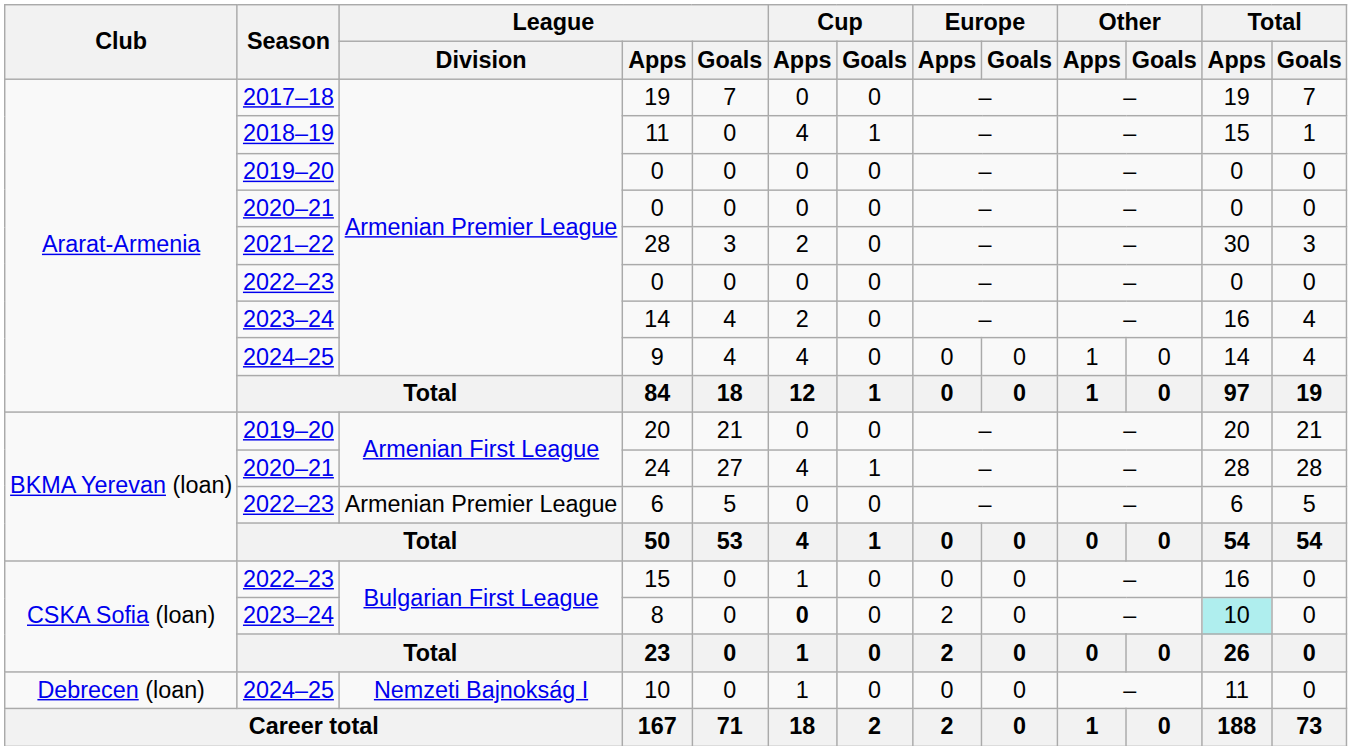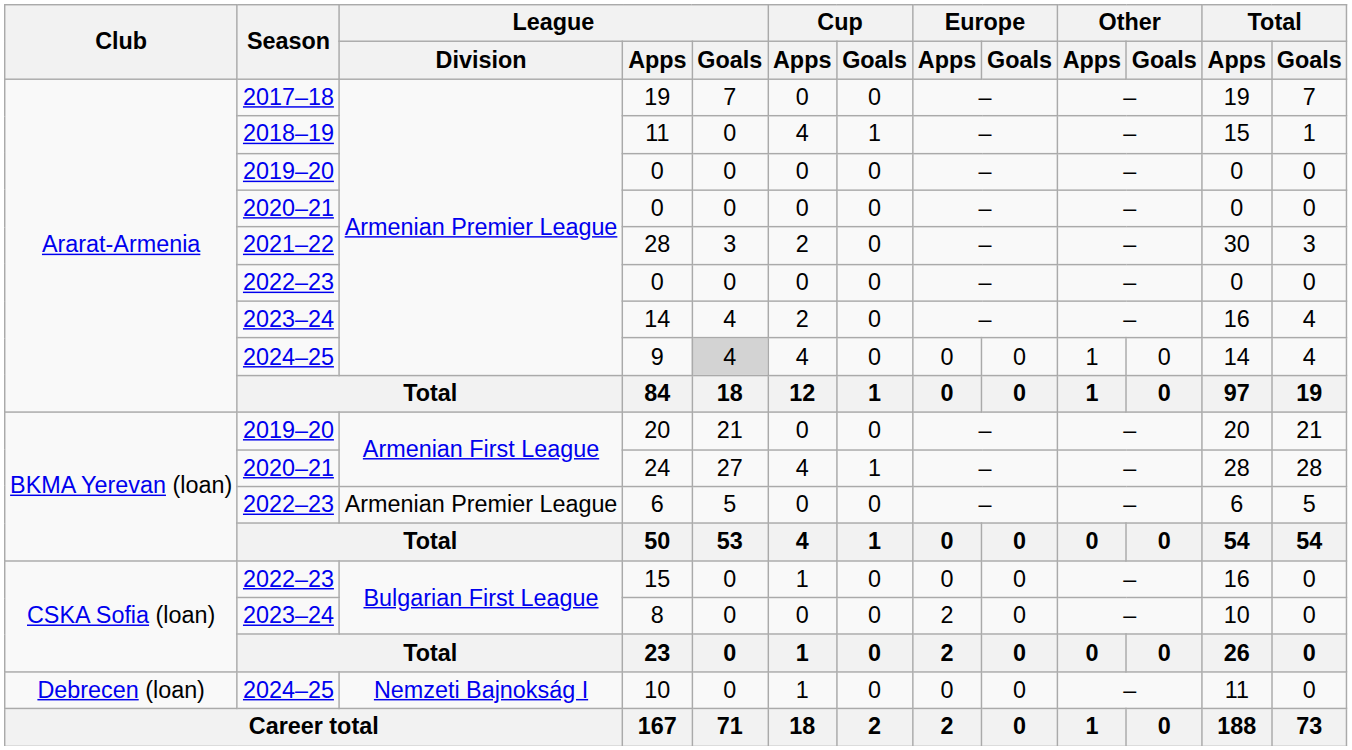9 | League / Goals: no background -> lightgrey background
8 | Cup / Apps: bold -> normal
8 | Total / Apps: paleturquoise background -> no background
